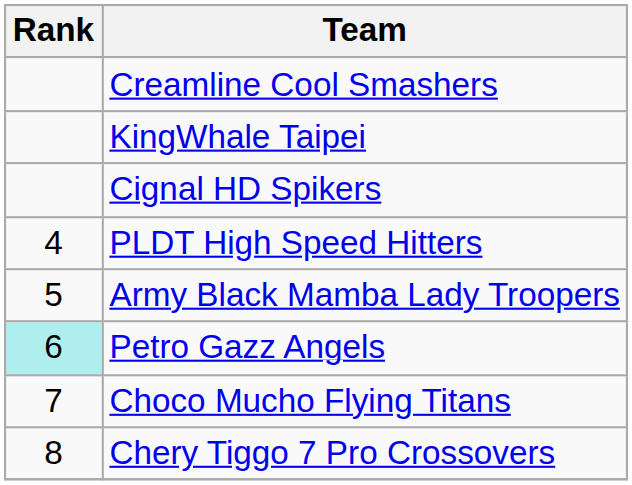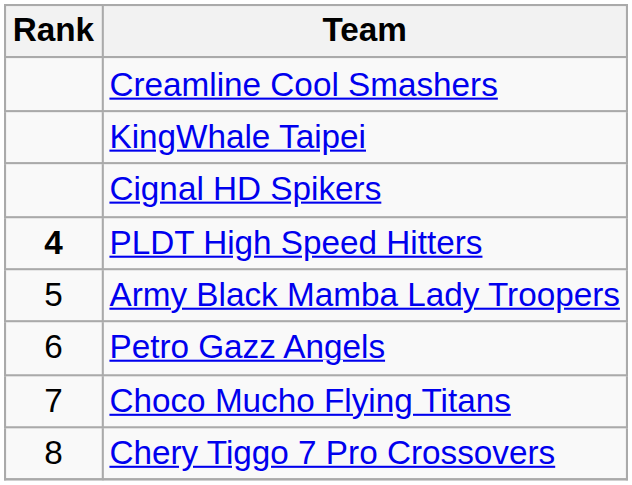PLDT High Speed Hitters | Rank: normal -> bold
Petro Gazz Angels | Rank: paleturquoise background -> no background
